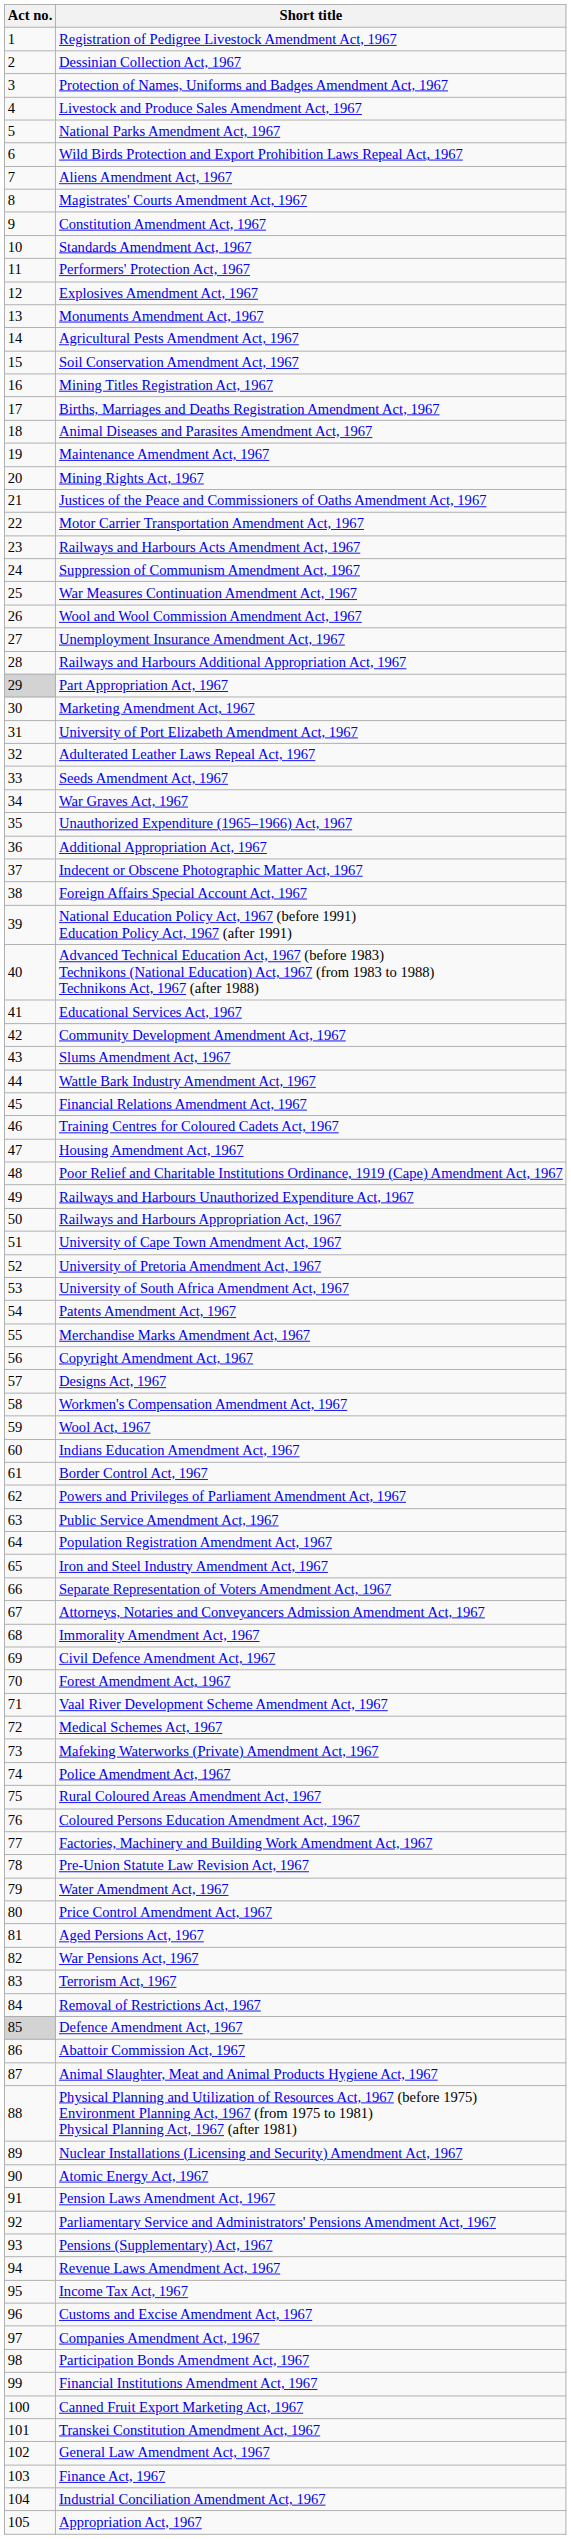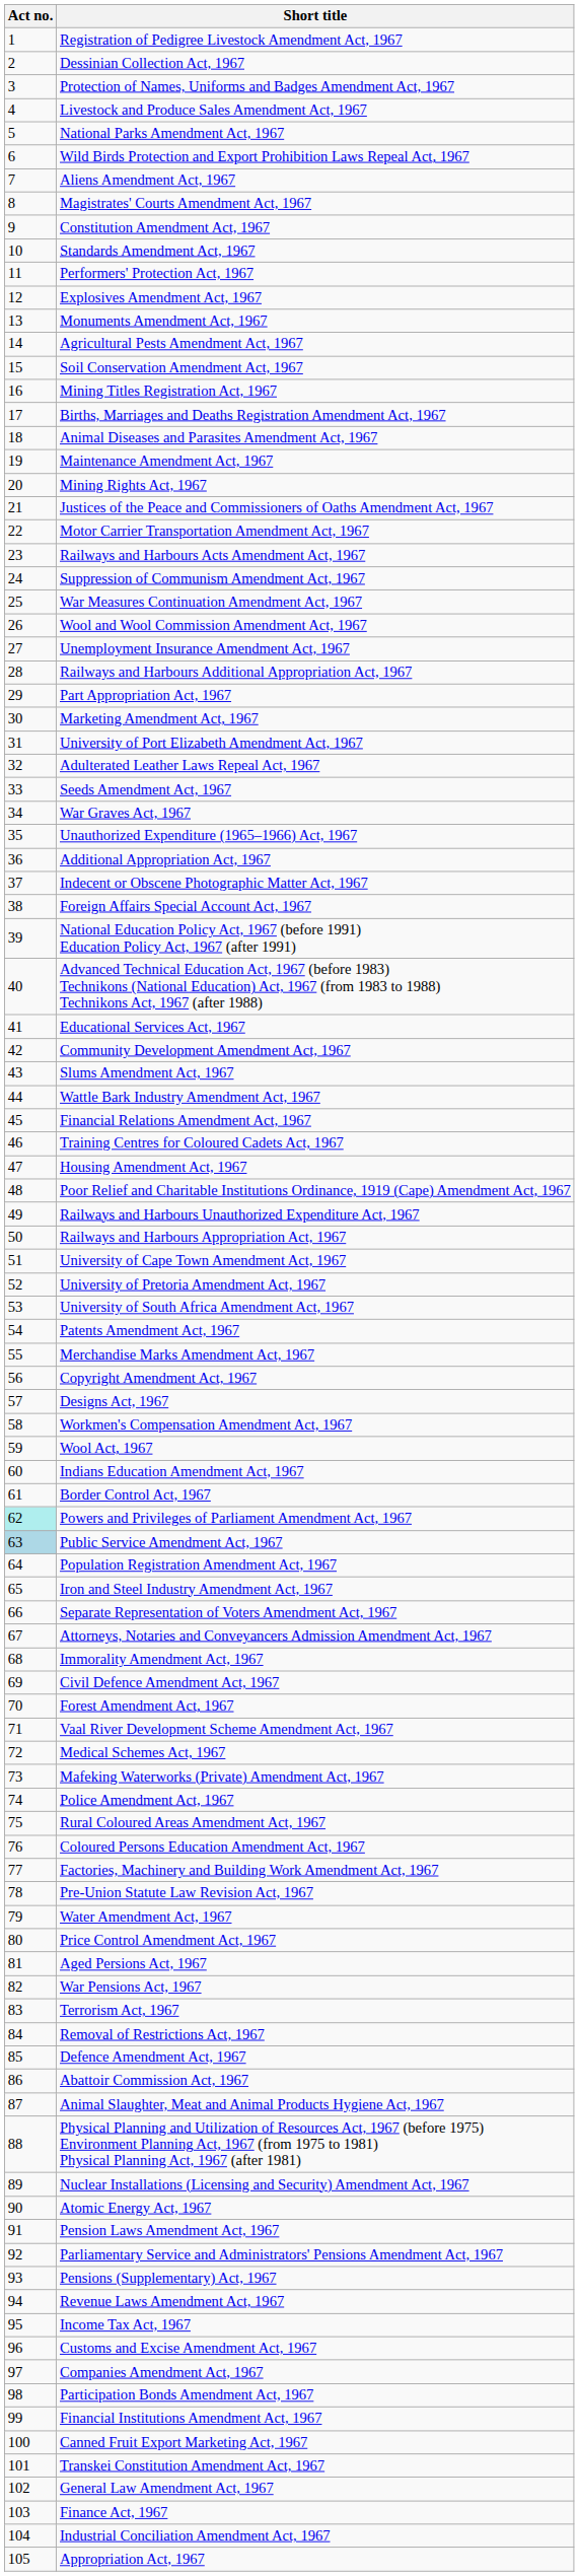Part Appropriation Act, 1967 | Act no.: lightgrey background -> no background
Powers and Privileges of Parliament Amendment Act, 1967 | Act no.: no background -> paleturquoise background
Public Service Amendment Act, 1967 | Act no.: no background -> lightblue background
Defence Amendment Act, 1967 | Act no.: lightgrey background -> no background
